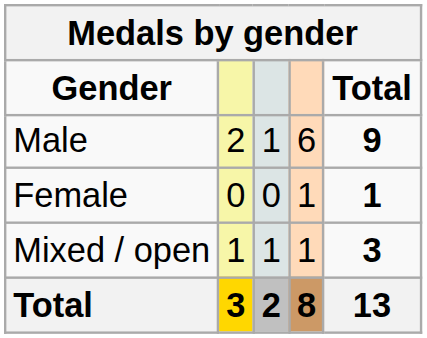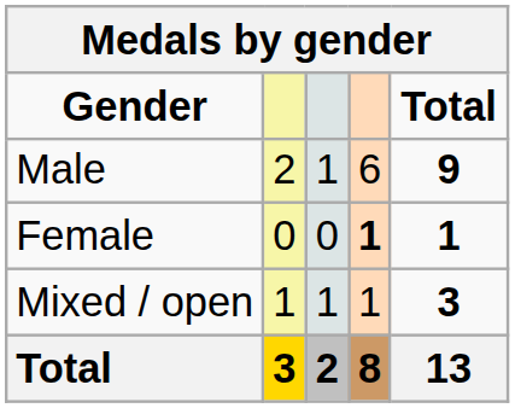Female | column 4: normal -> bold
